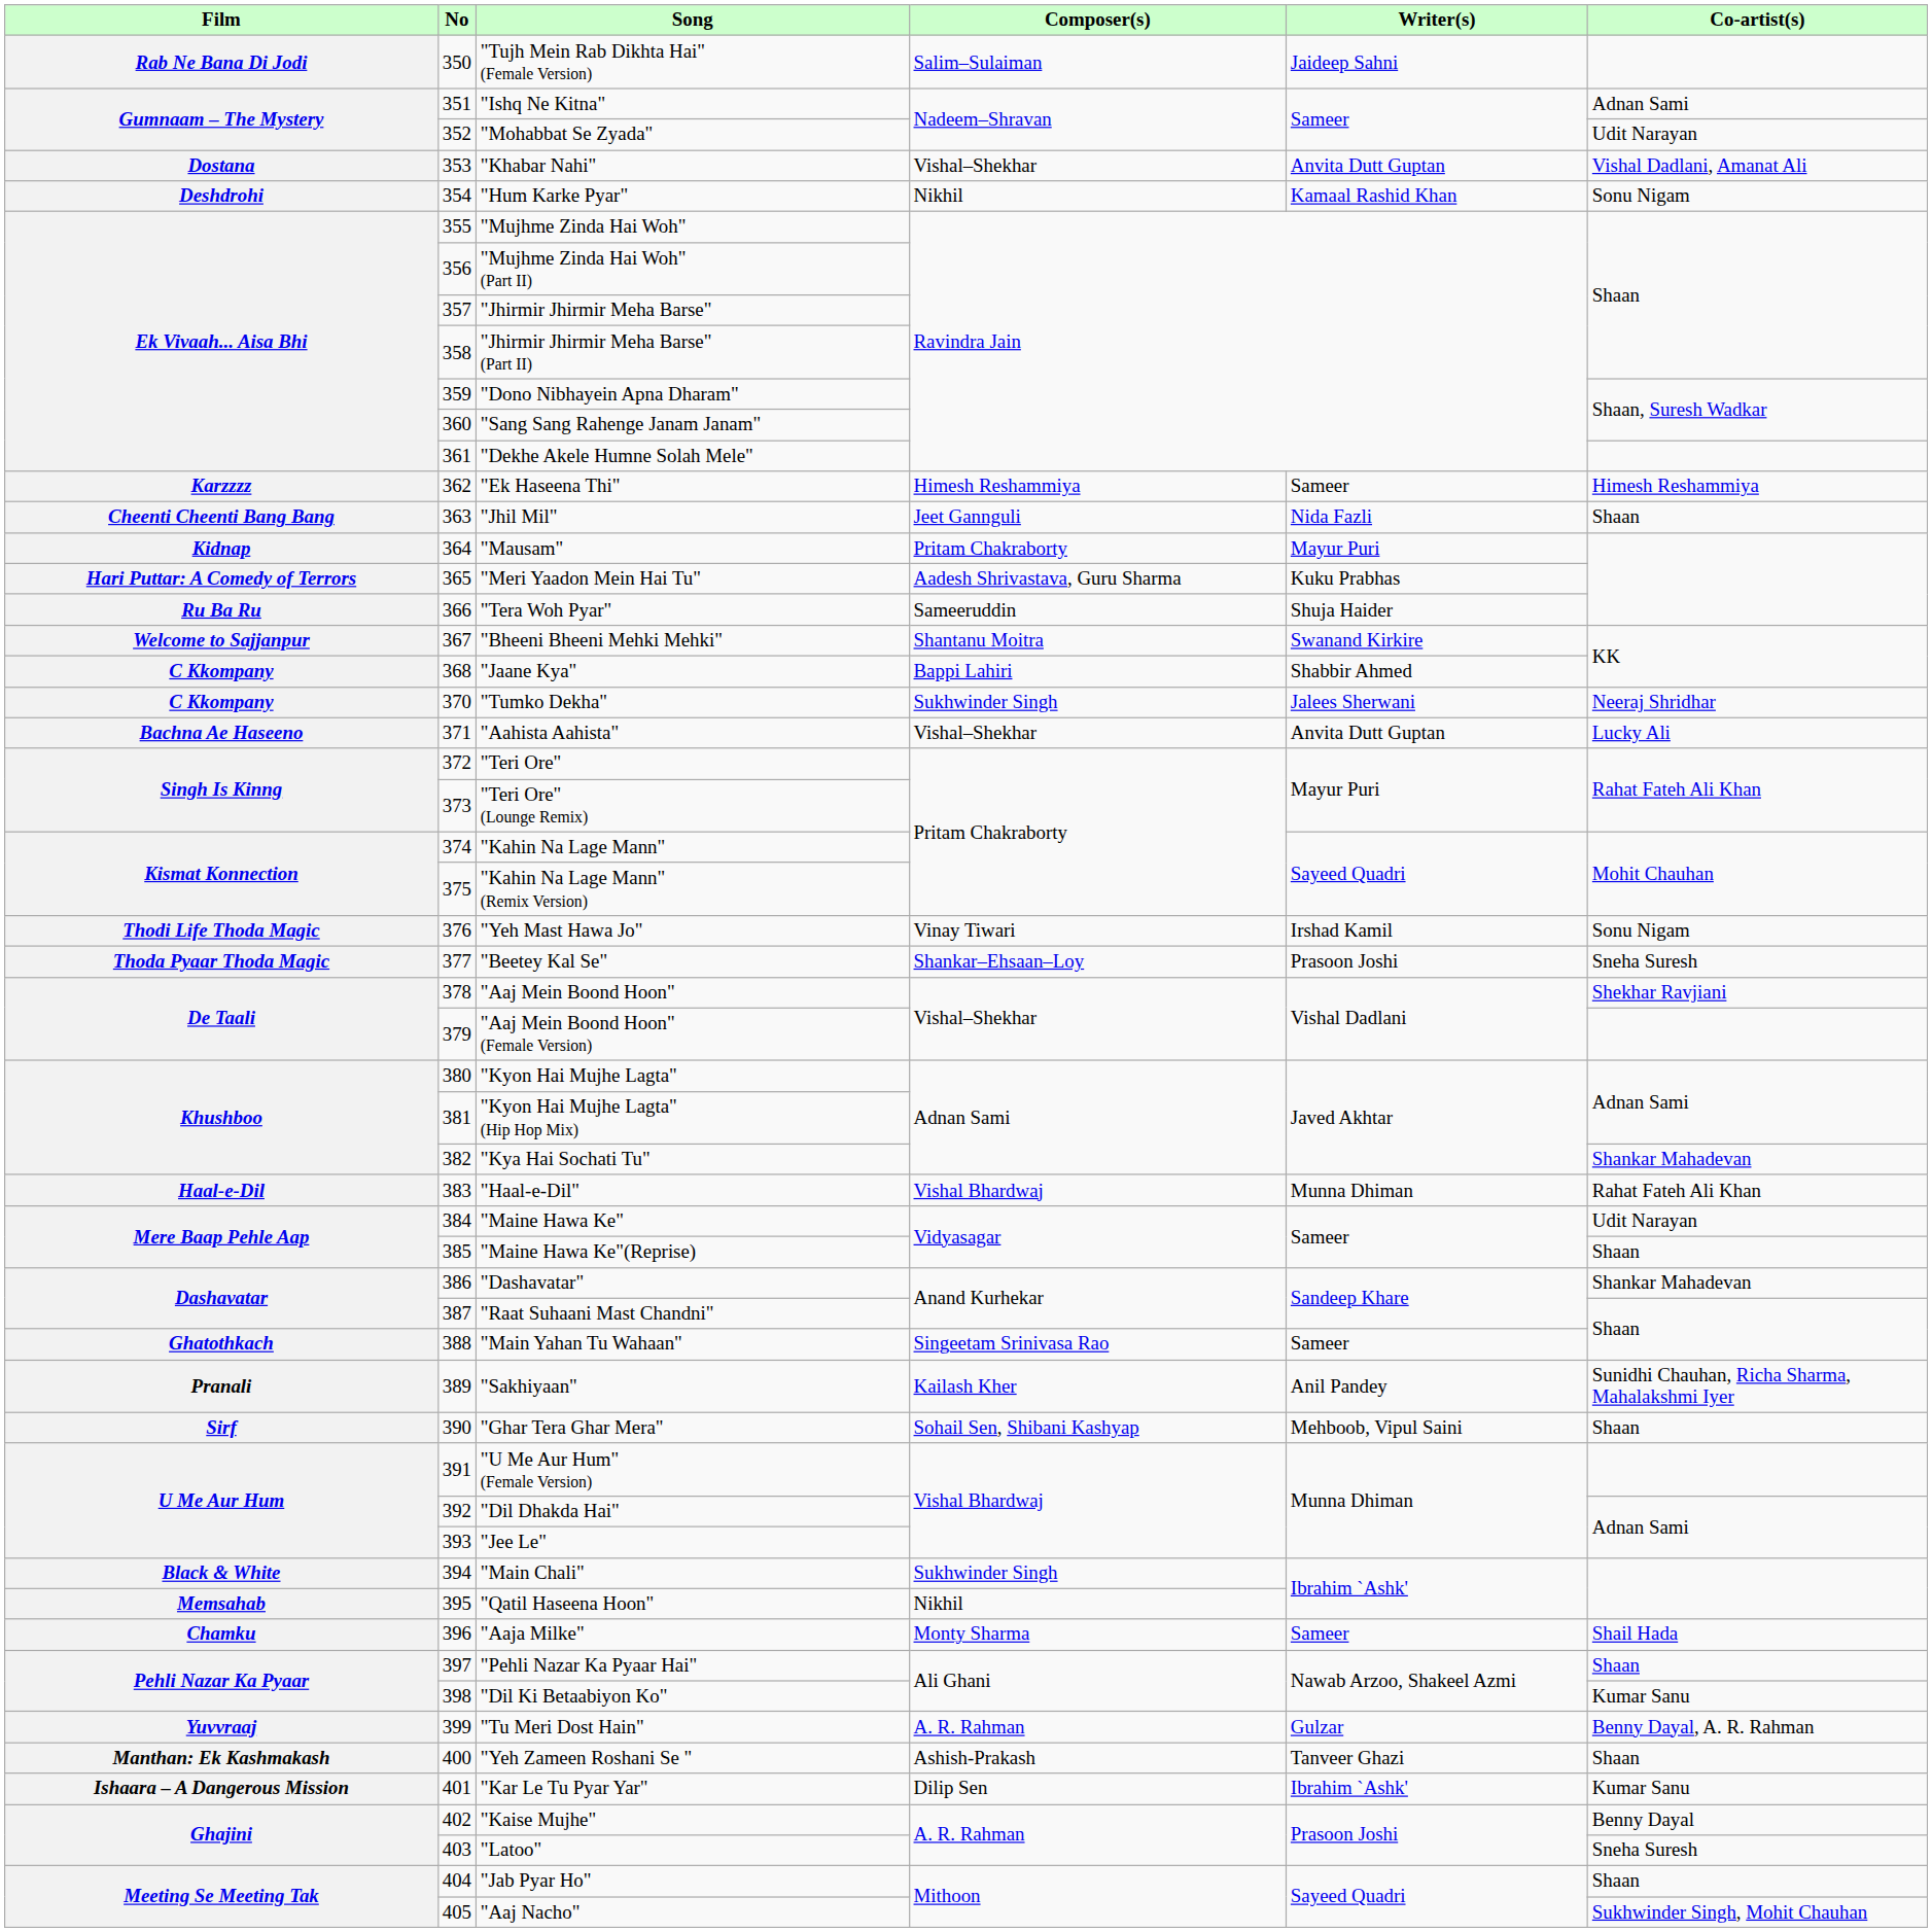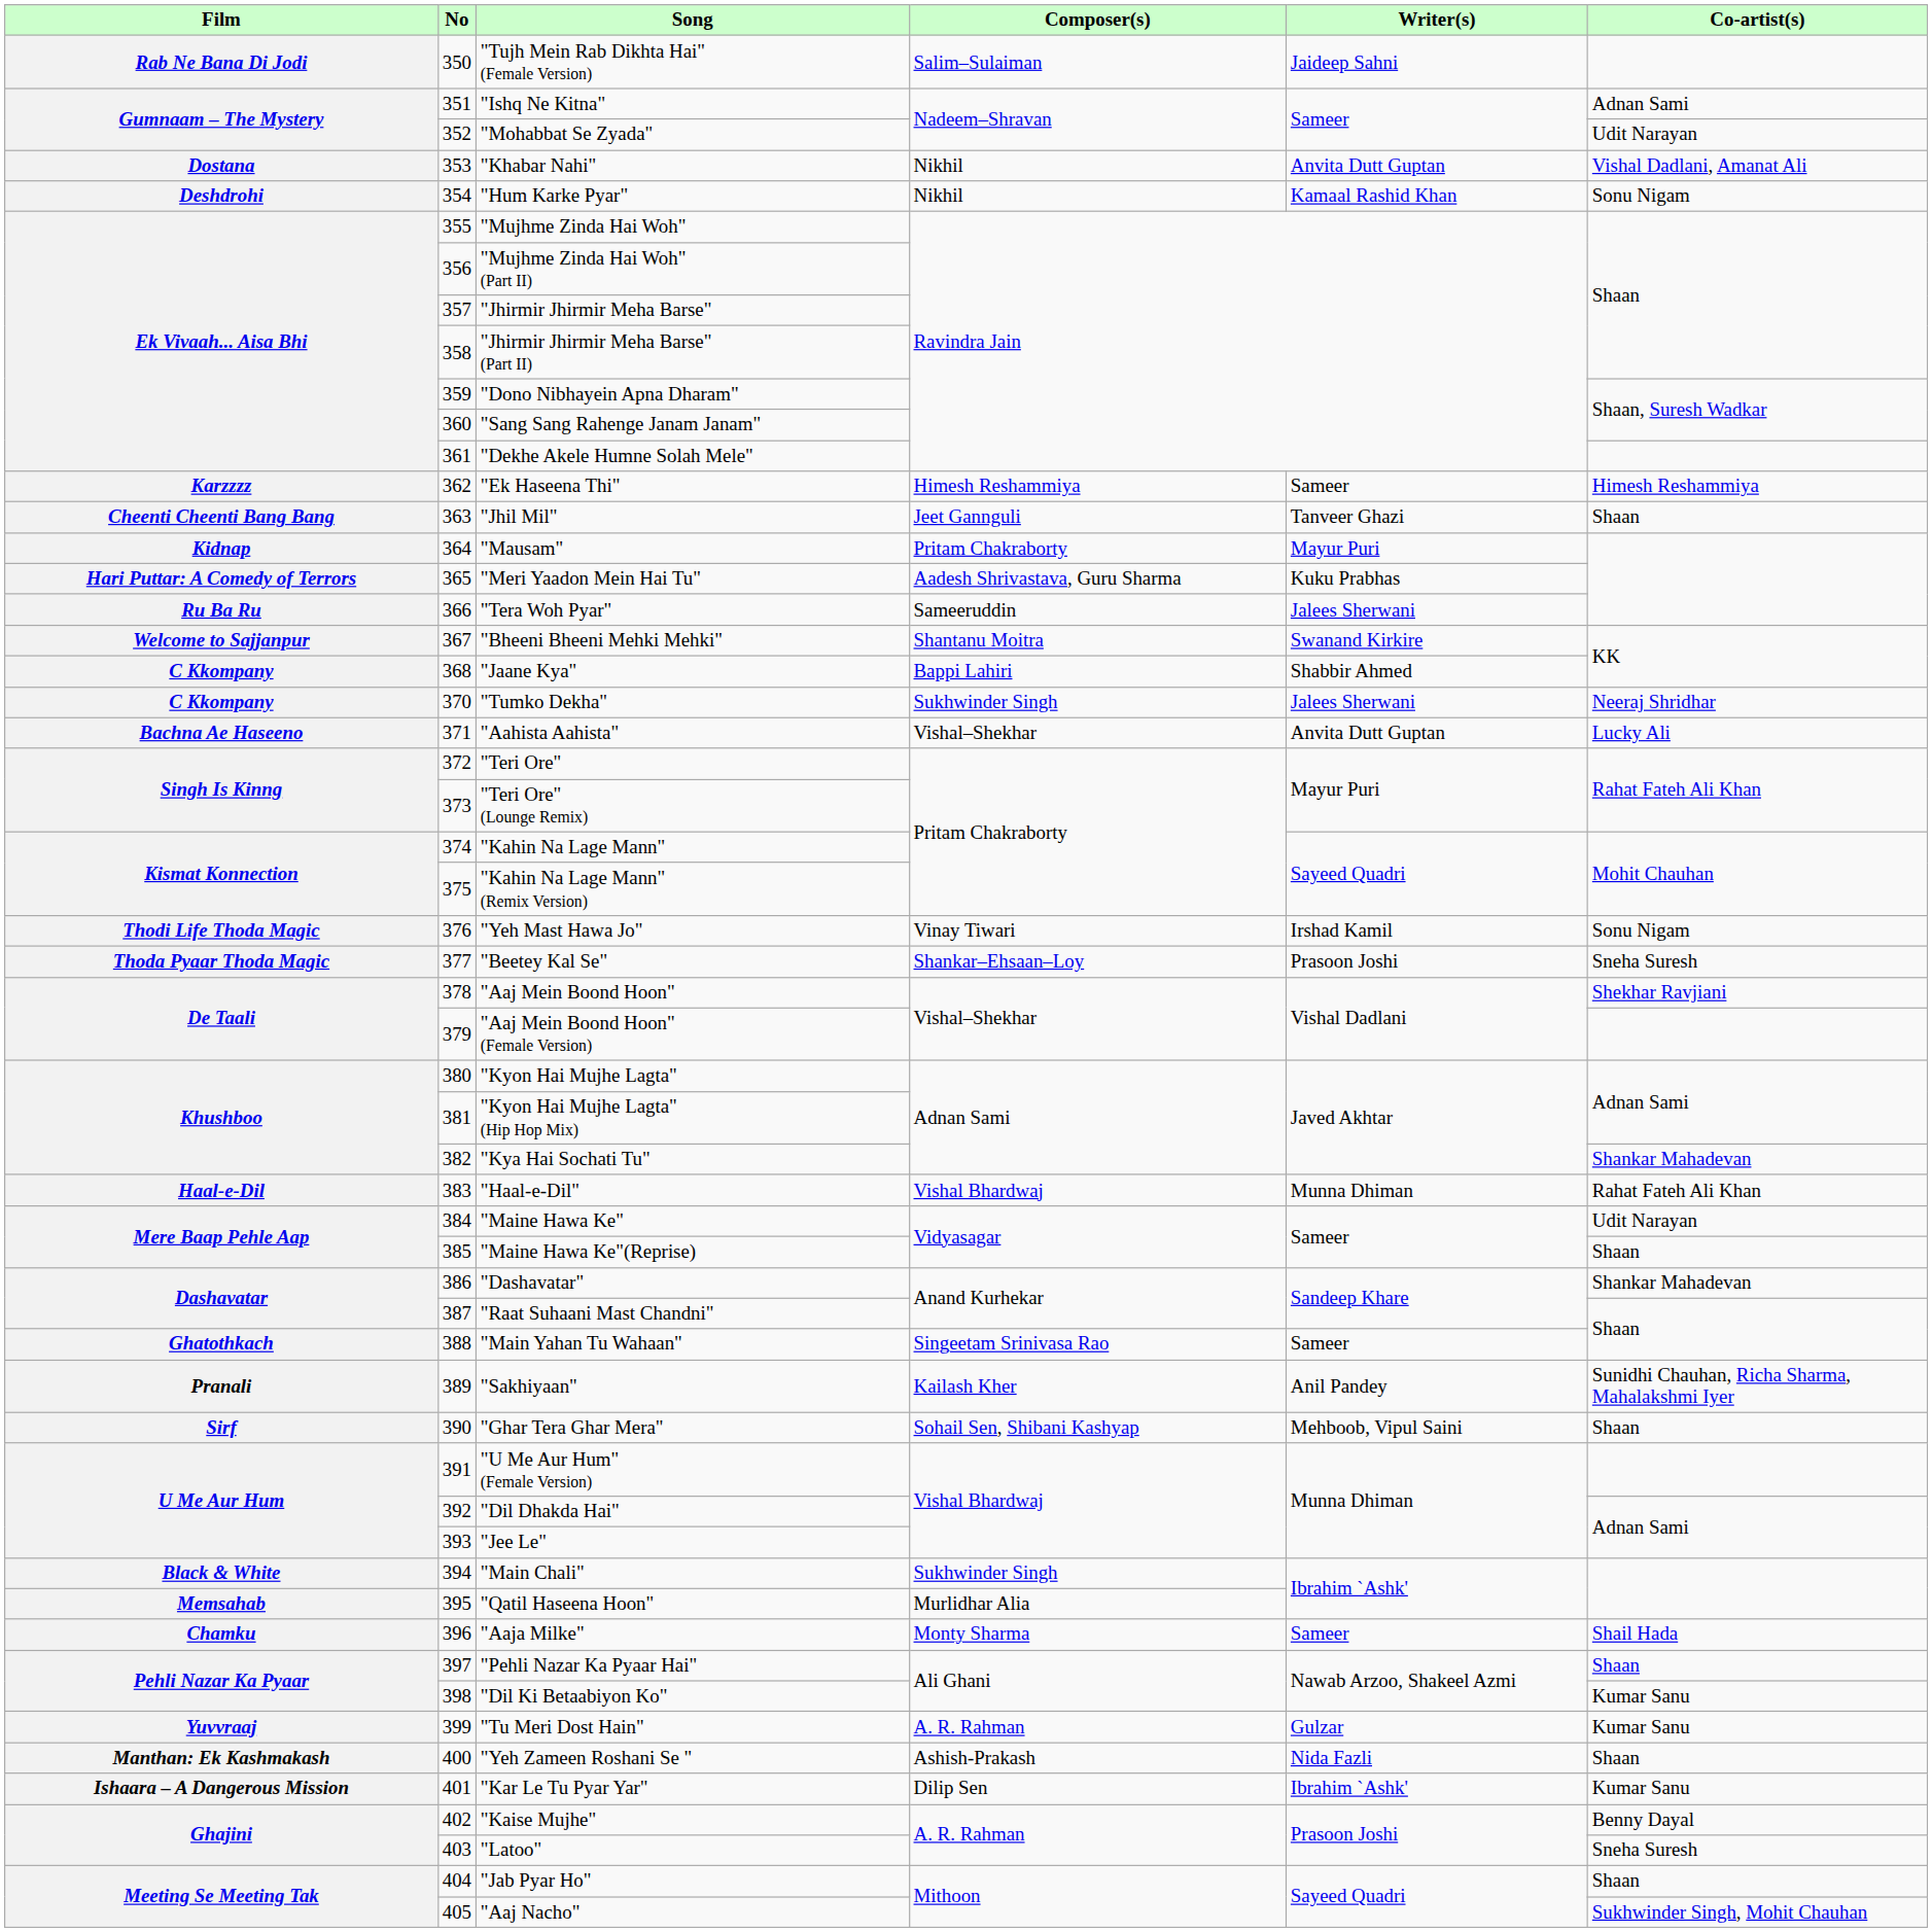"Khabar Nahi" | Composer(s): Vishal–Shekhar -> Nikhil
"Jhil Mil" | Writer(s): Nida Fazli -> Tanveer Ghazi
"Tera Woh Pyar" | Writer(s): Shuja Haider -> Jalees Sherwani
"Qatil Haseena Hoon" | Composer(s): Nikhil -> Murlidhar Alia
"Tu Meri Dost Hain" | Co-artist(s): Benny Dayal, A. R. Rahman -> Kumar Sanu
"Yeh Zameen Roshani Se " | Writer(s): Tanveer Ghazi -> Nida Fazli
